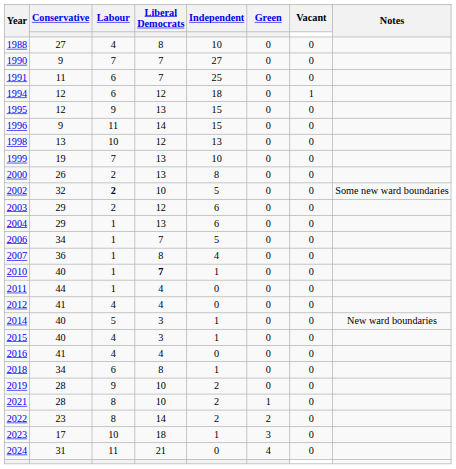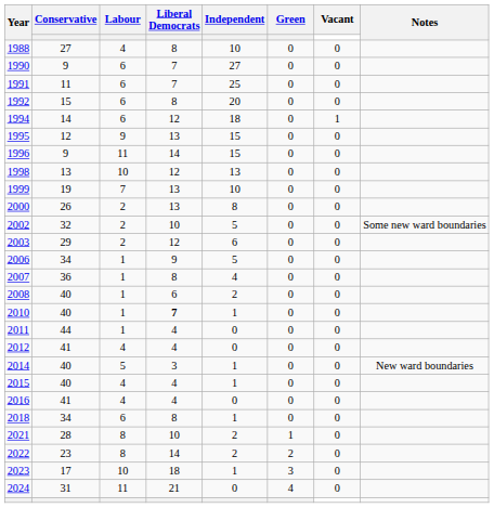1990 | Labour: 7 -> 6
+ row: 1992 | 15 | 6 | 8 | 20 | 0 | 0
1994 | Conservative: 12 -> 14
2002 | Labour: bold -> normal
- row: 2004 | 29 | 1 | 13 | 6 | 0 | 0
2006 | Liberal Democrats: 7 -> 9
+ row: 2008 | 40 | 1 | 6 | 2 | 0 | 0
2015 | Liberal Democrats: 3 -> 4
- row: 2019 | 28 | 9 | 10 | 2 | 0 | 0
